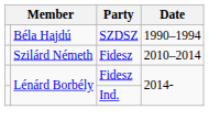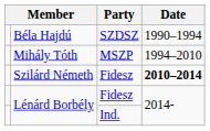+ row: Mihály Tóth | MSZP | 1994–2010
Szilárd Németh | Date: normal -> bold
